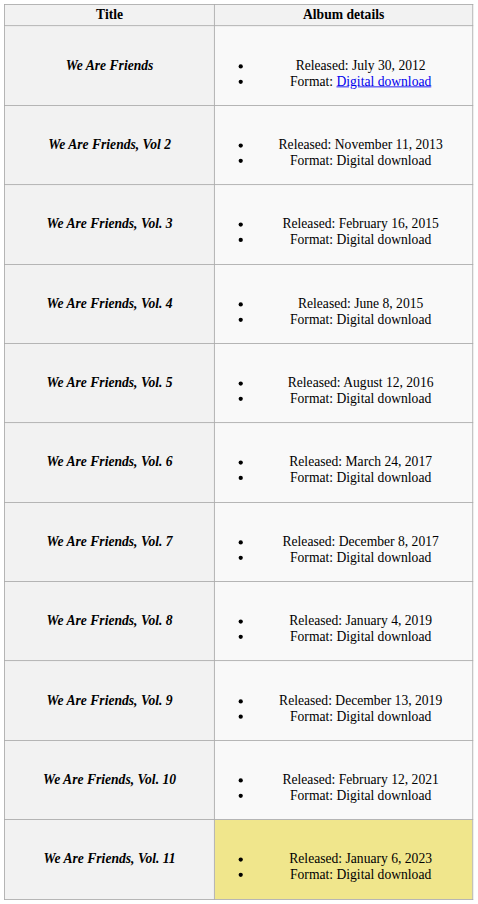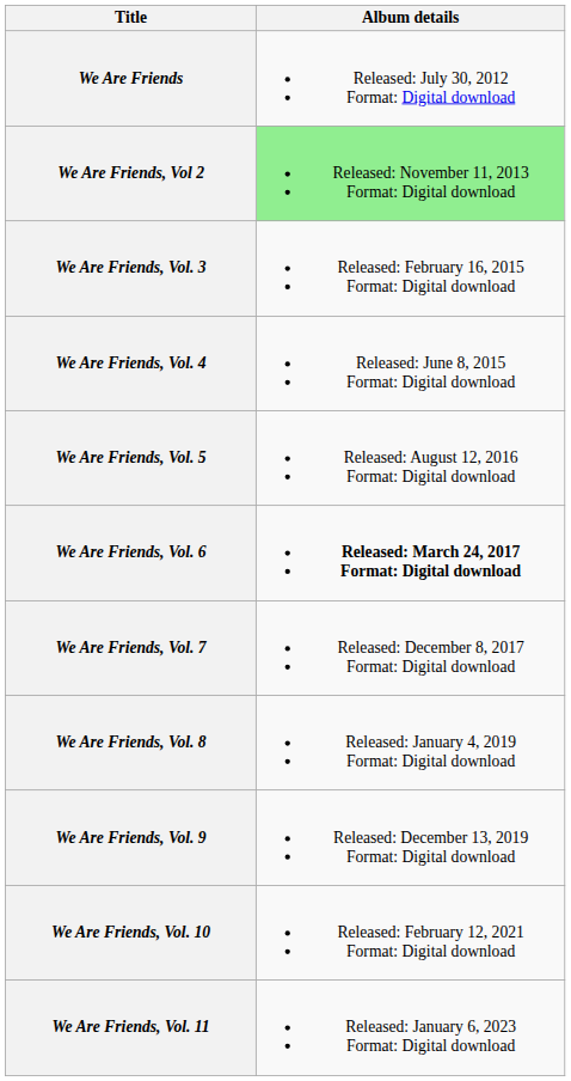We Are Friends, Vol 2 | Album details: no background -> lightgreen background
We Are Friends, Vol. 6 | Album details: normal -> bold
We Are Friends, Vol. 11 | Album details: khaki background -> no background
